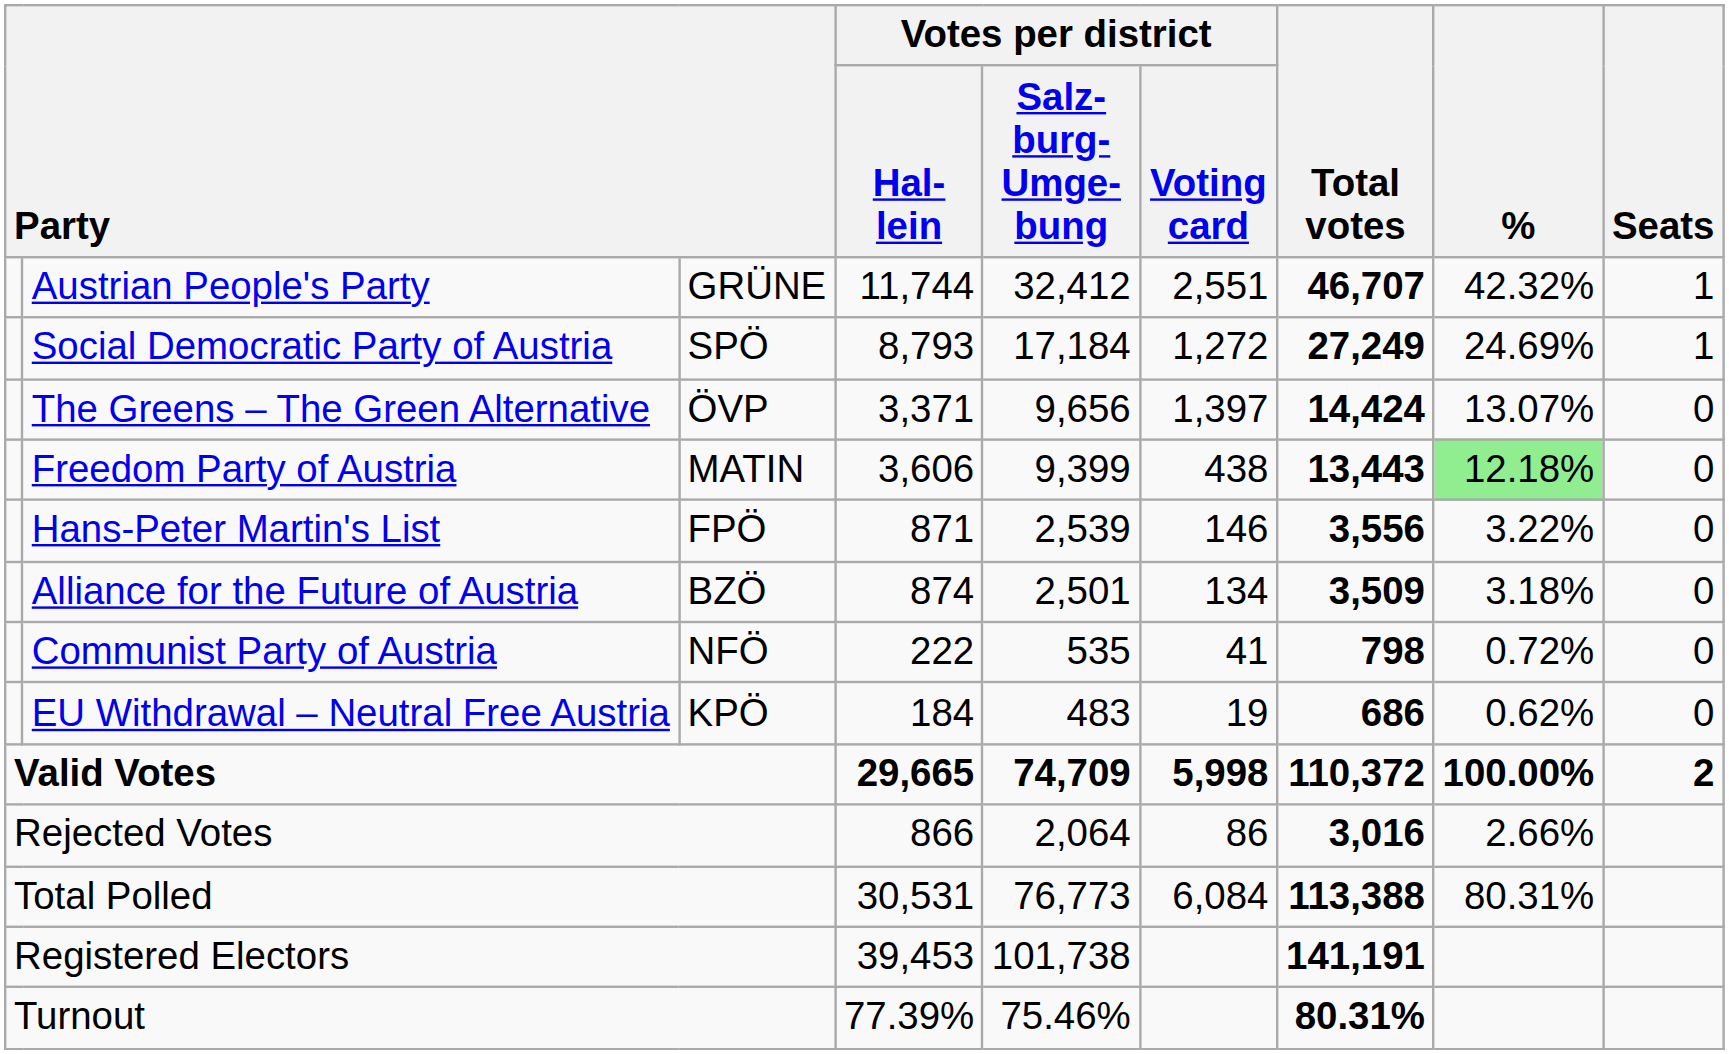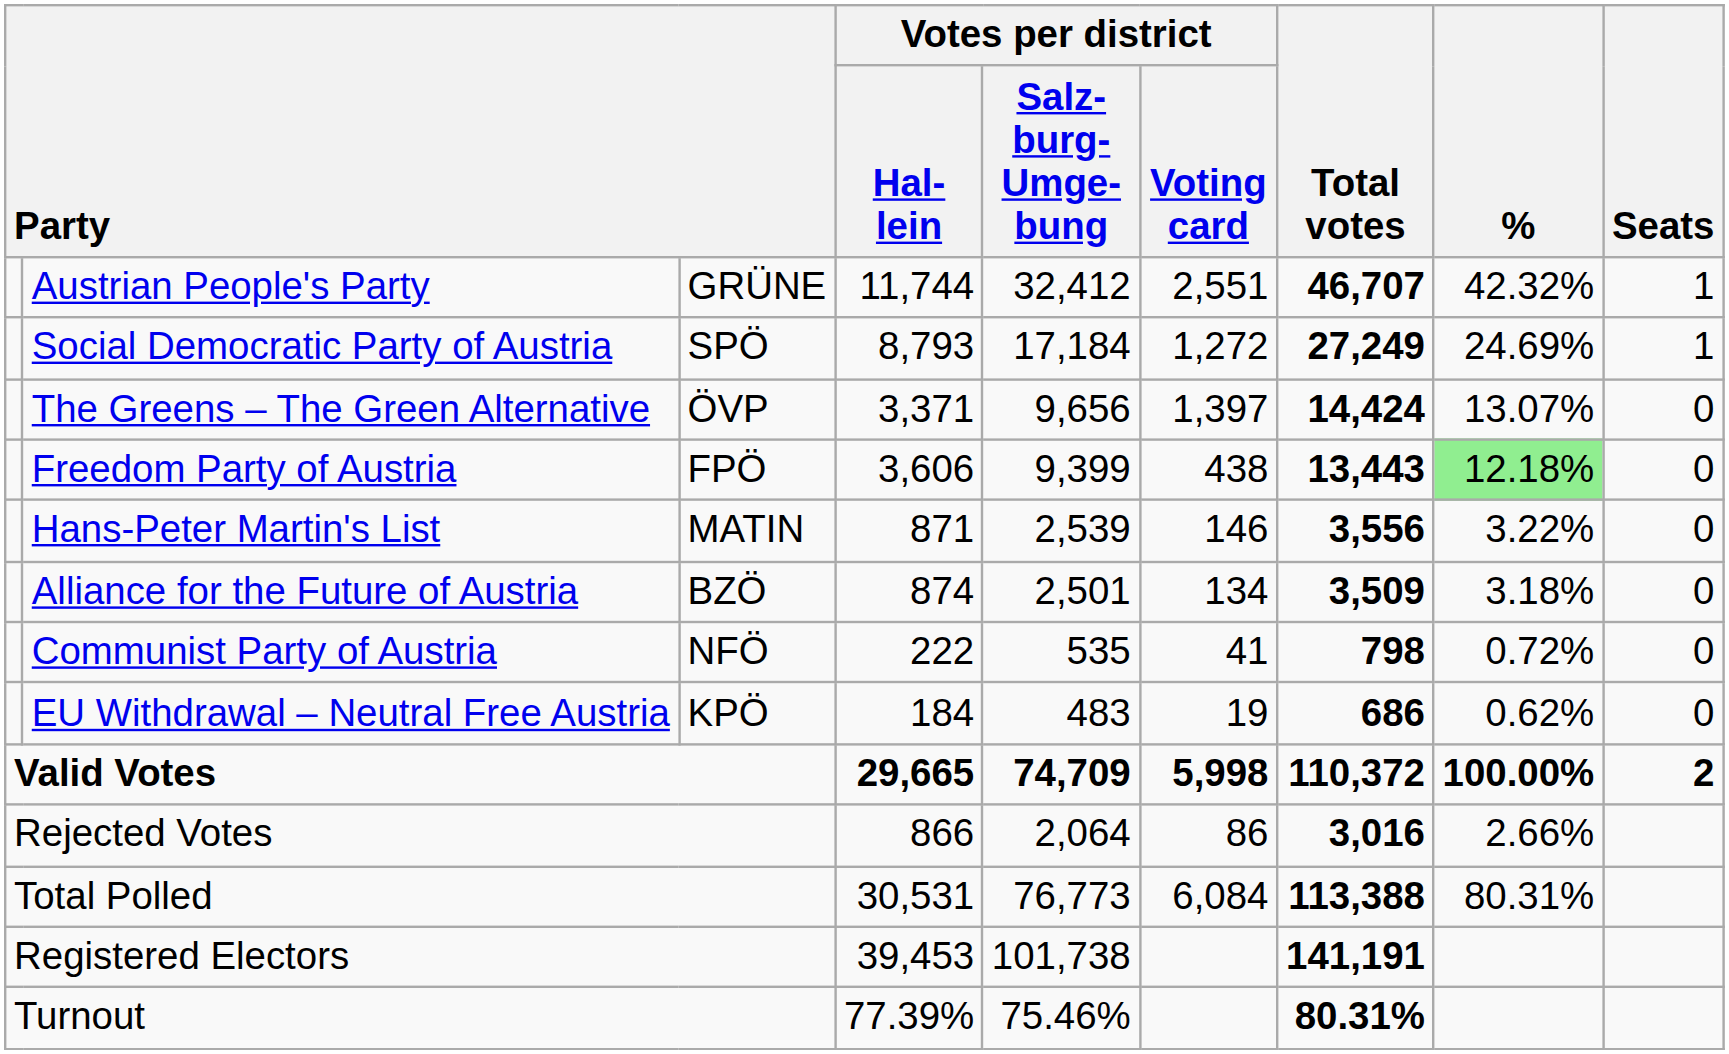Freedom Party of Austria | column 3: MATIN -> FPÖ
Hans-Peter Martin's List | column 3: FPÖ -> MATIN
